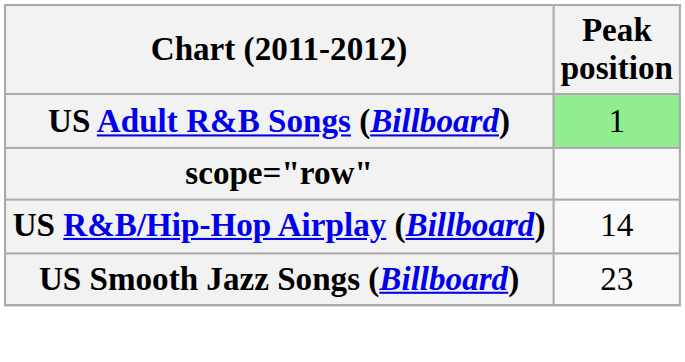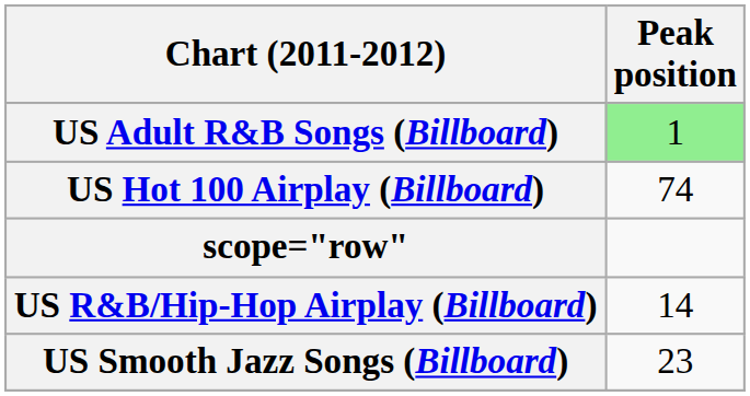+ row: US Hot 100 Airplay (Billboard) | 74
